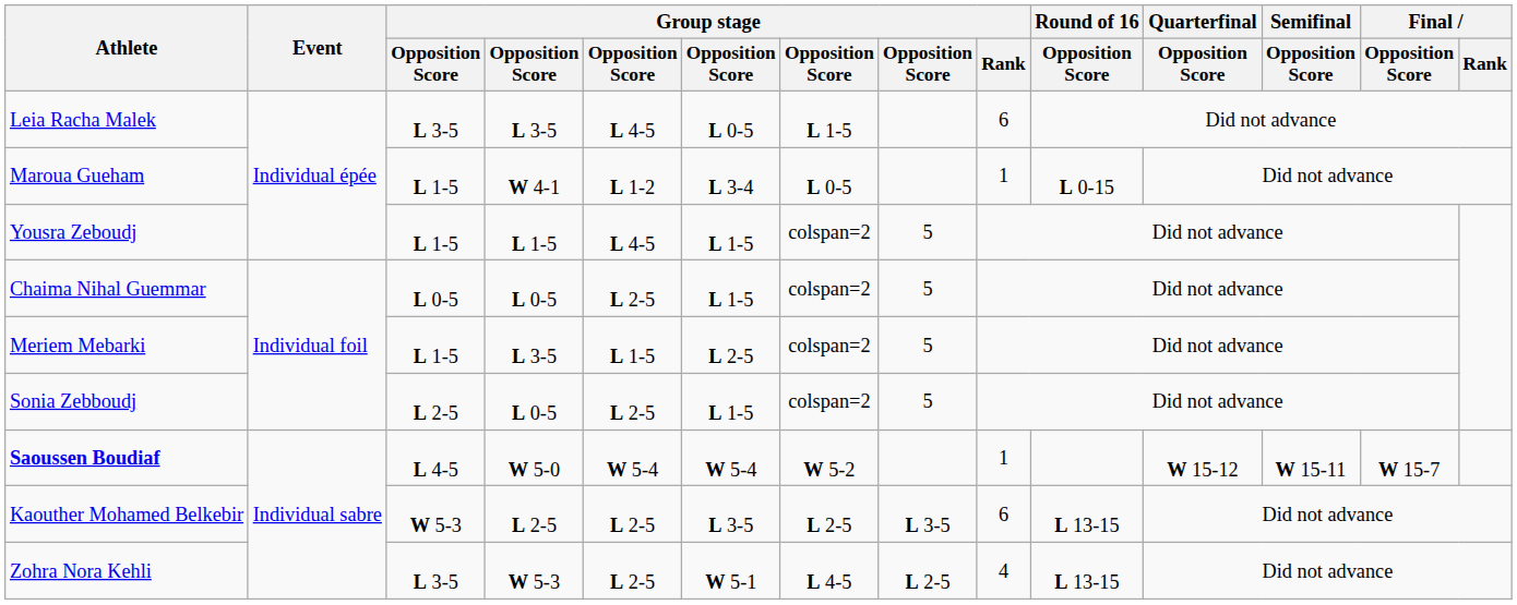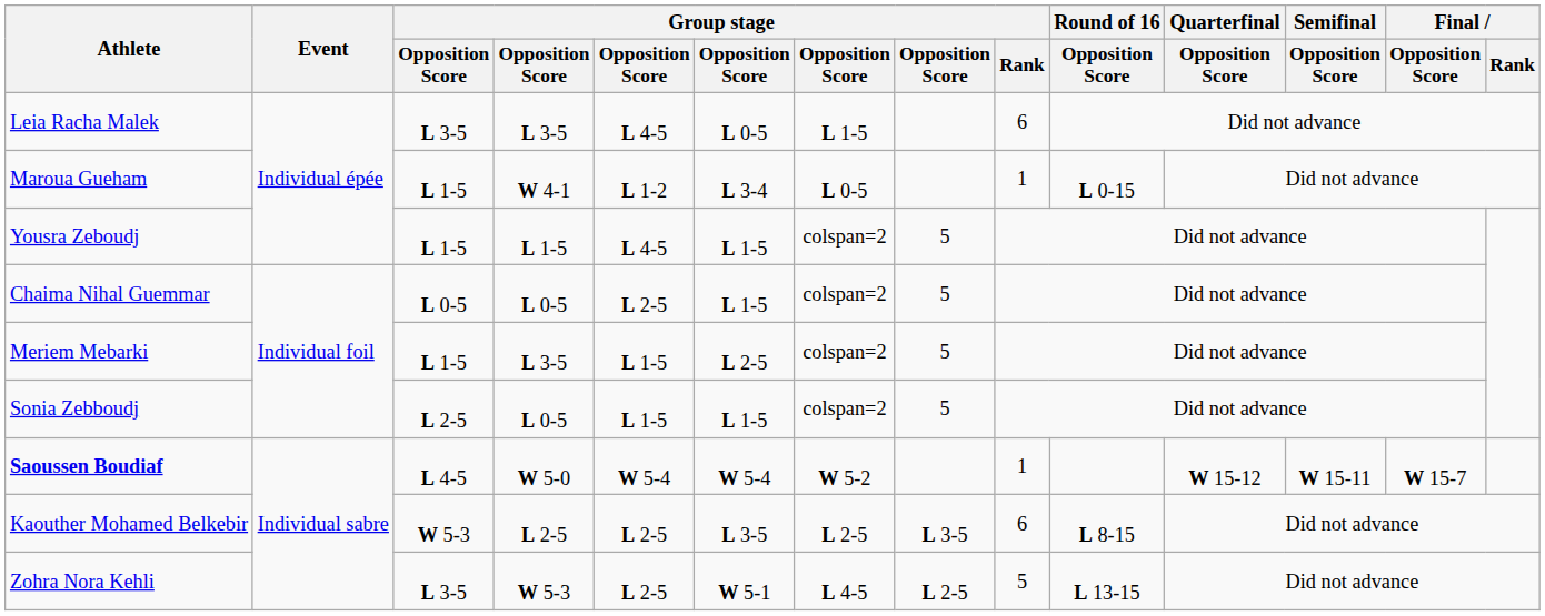Sonia Zebboudj | column 5: L 2-5 -> L 1-5
Kaouther Mohamed Belkebir | Round of 16 / Opposition Score: L 13-15 -> L 8-15
Zohra Nora Kehli | Group stage / Rank: 4 -> 5
